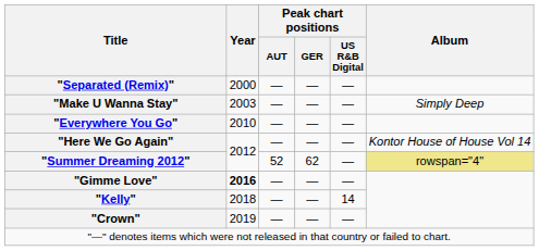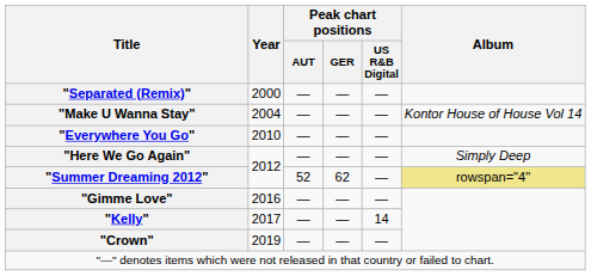"Make U Wanna Stay" | Year: 2003 -> 2004
"Make U Wanna Stay" | Album: Simply Deep -> Kontor House of House Vol 14
"Here We Go Again" | Album: Kontor House of House Vol 14 -> Simply Deep
"Gimme Love" | Year: bold -> normal
"Kelly" | Year: 2018 -> 2017
